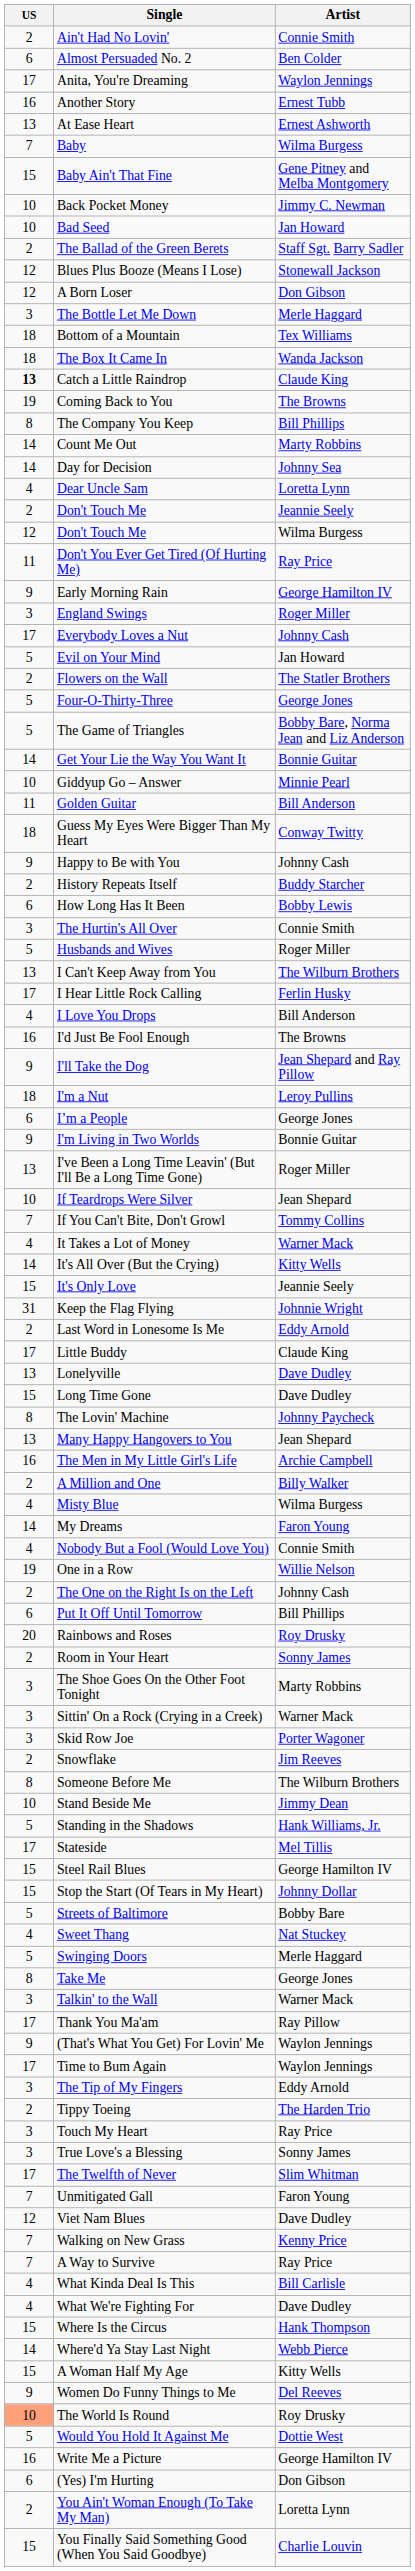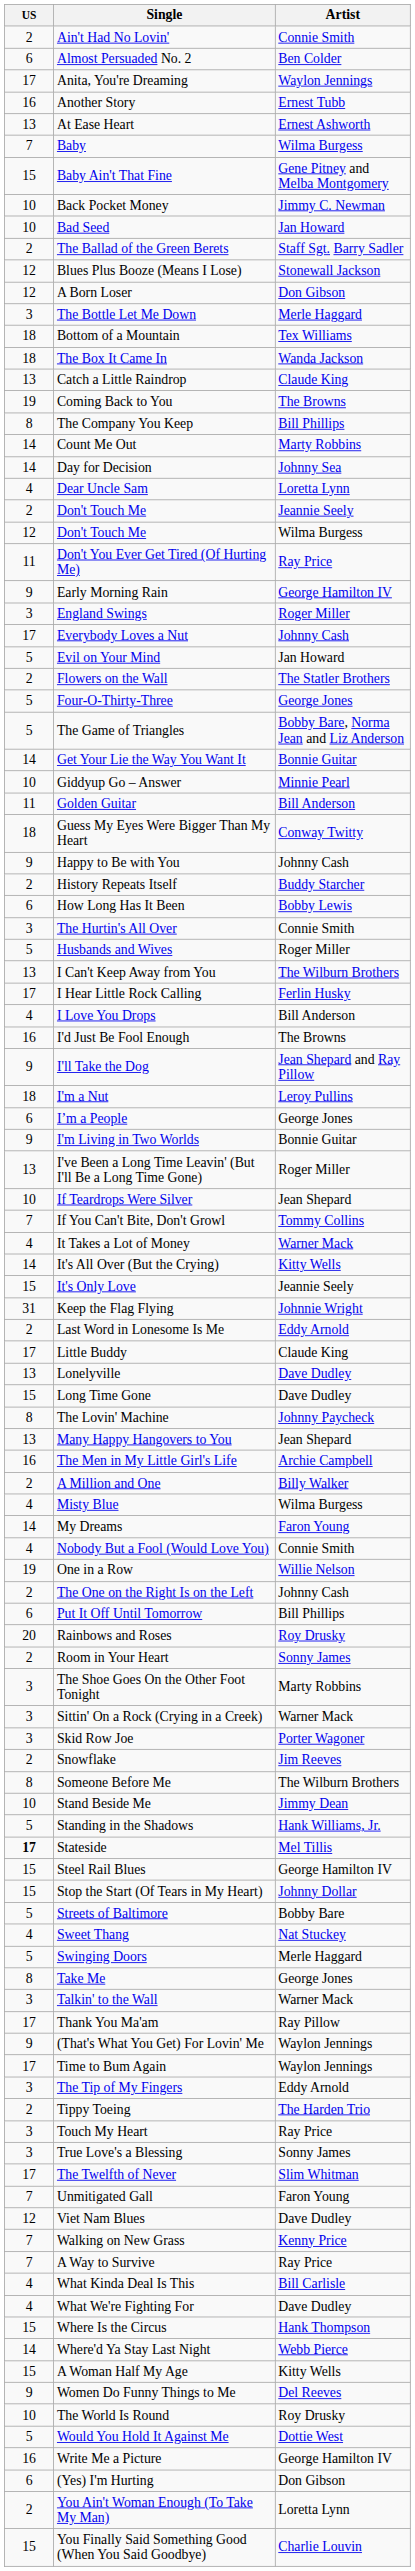Catch a Little Raindrop | US: bold -> normal
Stateside | US: normal -> bold
The World Is Round | US: lightsalmon background -> no background
